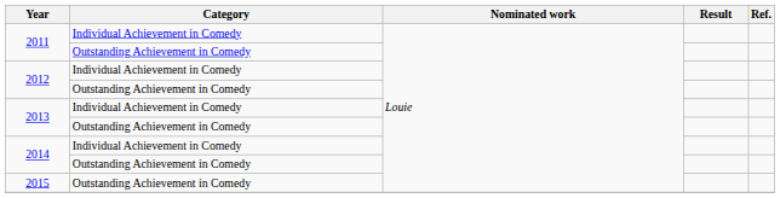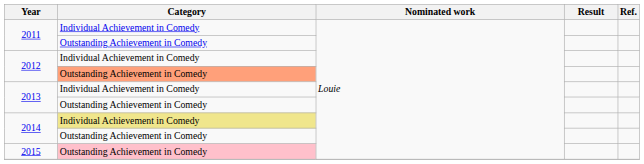2012 / Outstanding Achievement in Comedy | Category: no background -> lightsalmon background
2014 / Individual Achievement in Comedy | Category: no background -> khaki background
2015 | Category: no background -> pink background
